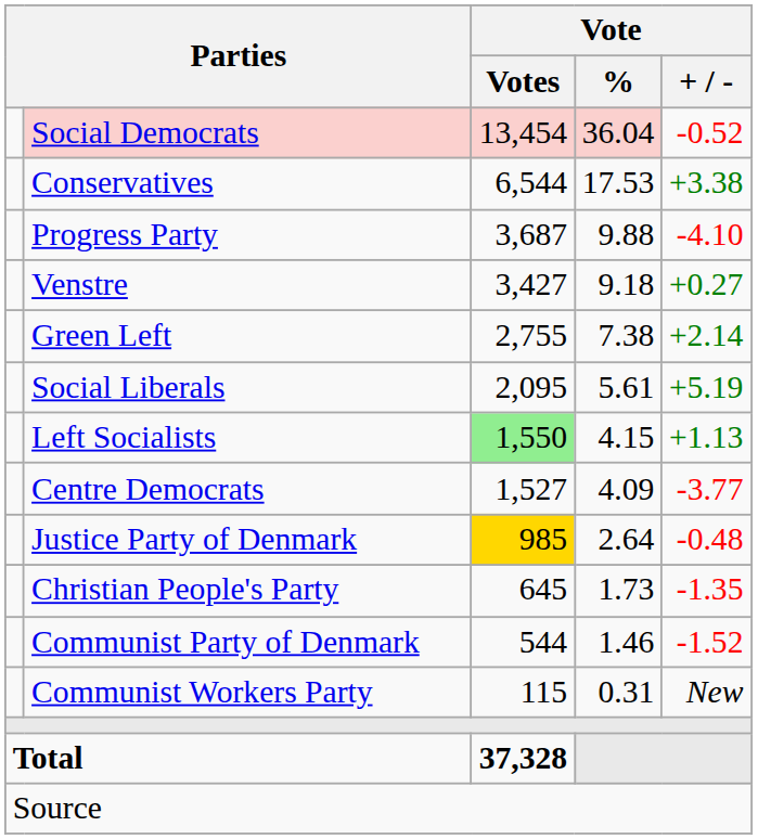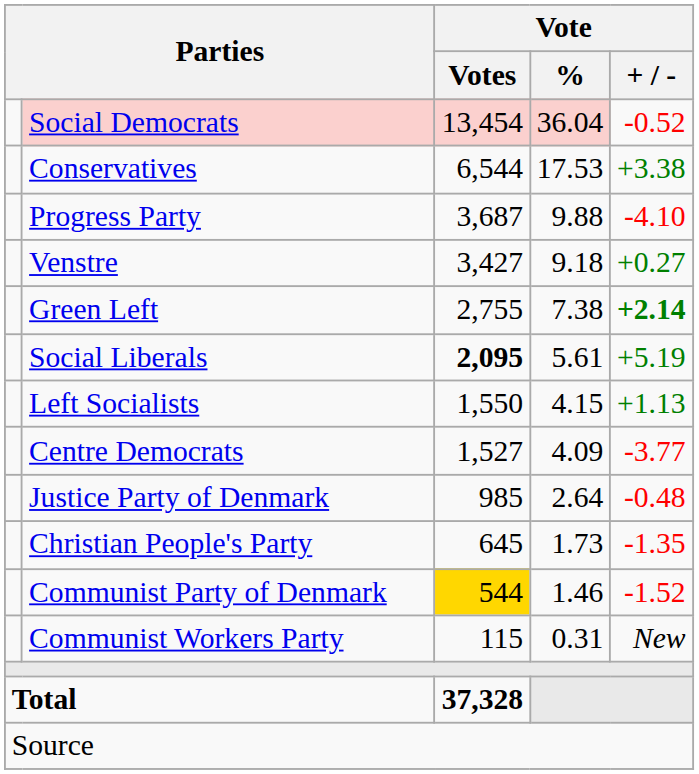Green Left | Vote / + / -: normal -> bold
Social Liberals | Vote / Votes: normal -> bold
Left Socialists | Vote / Votes: lightgreen background -> no background
Justice Party of Denmark | Vote / Votes: gold background -> no background
Communist Party of Denmark | Vote / Votes: no background -> gold background
